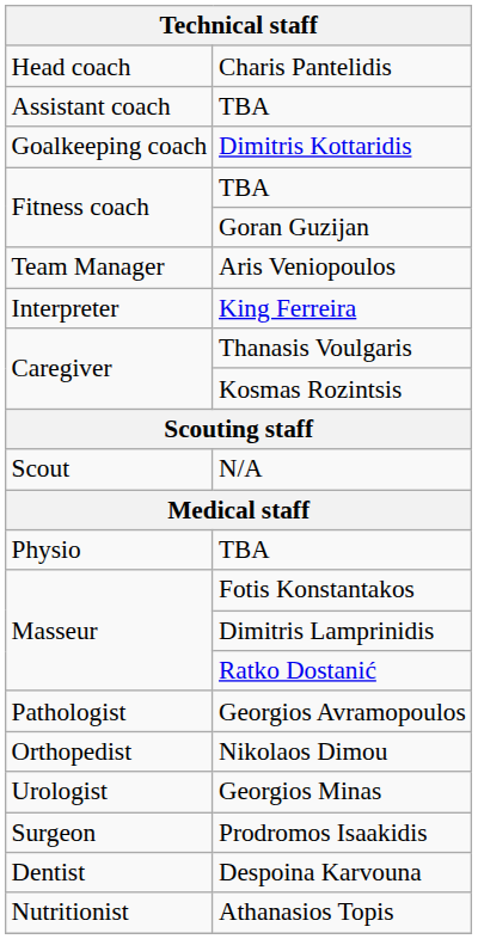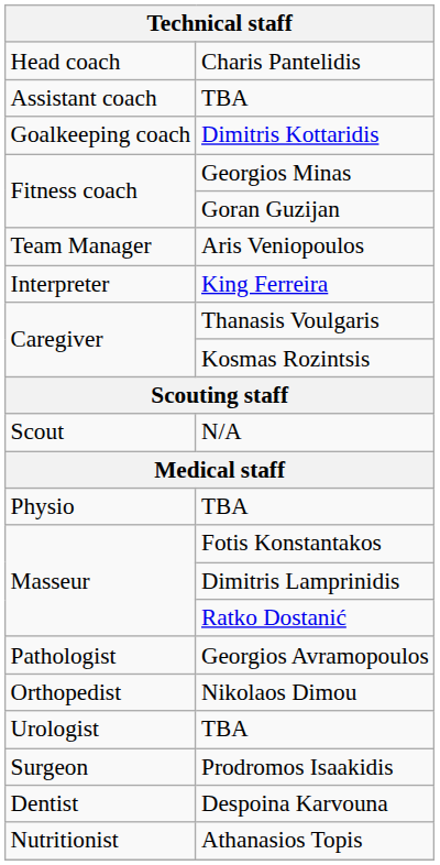row 5 | column 2: TBA -> Georgios Minas
row 20 | column 2: Georgios Minas -> TBA
